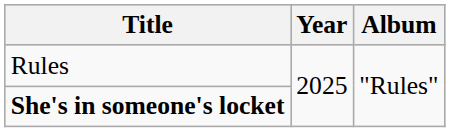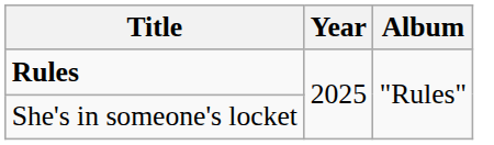Rules | Title: normal -> bold
She's in someone's locket | Title: bold -> normal
